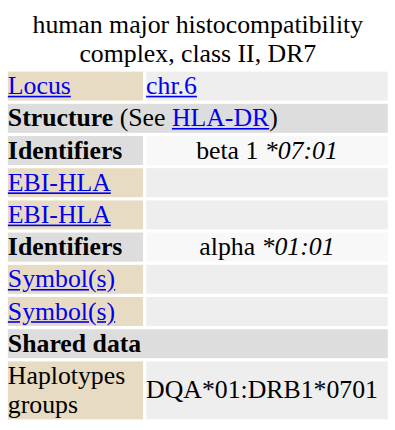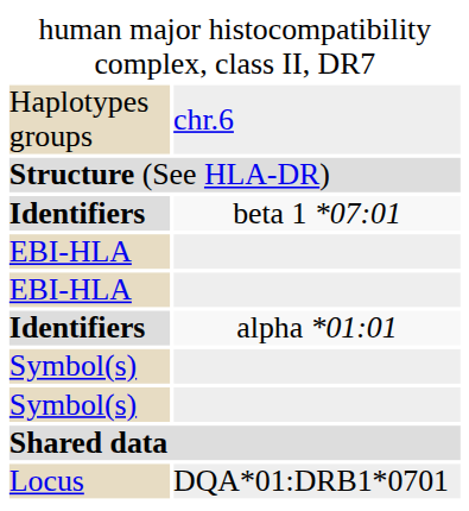row 2 | column 1: Locus -> Haplotypes groups
row 11 | column 1: Haplotypes groups -> Locus
